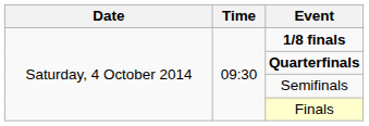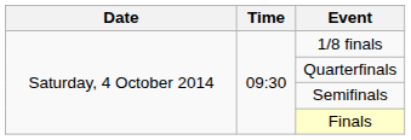1/8 finals | Event: bold -> normal
Quarterfinals | Event: bold -> normal
